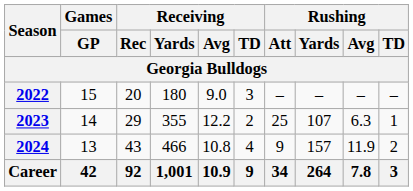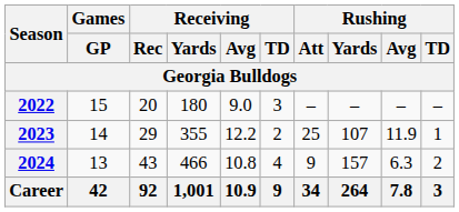2023 | Rushing / Avg: 6.3 -> 11.9
2024 | Rushing / Avg: 11.9 -> 6.3
